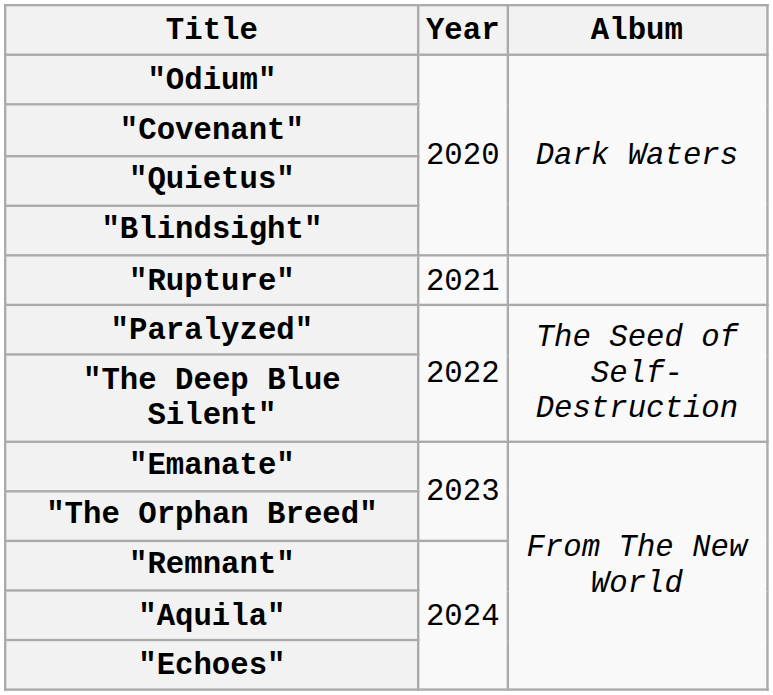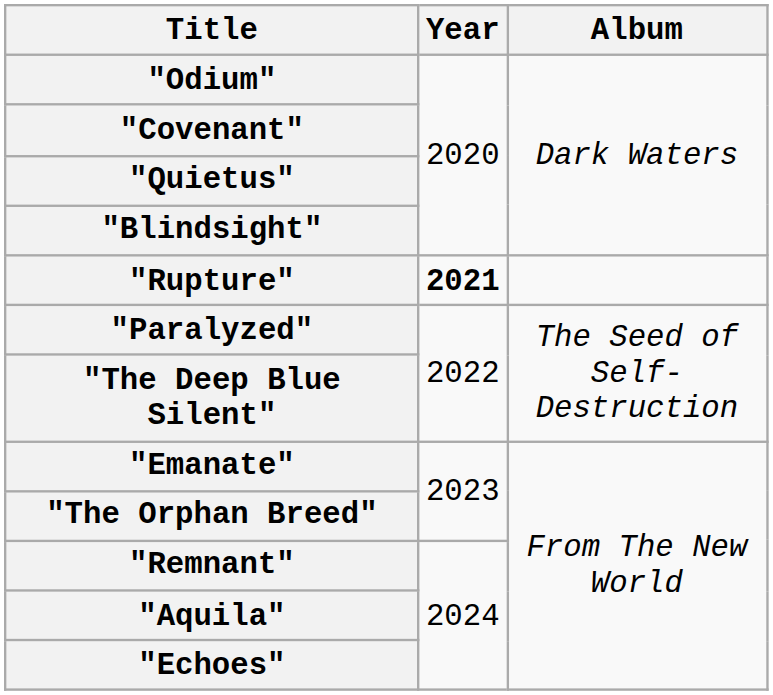"Rupture" | Year: normal -> bold
